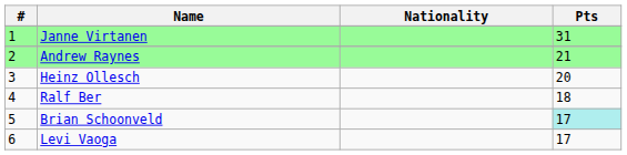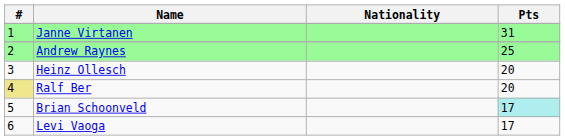Andrew Raynes | Pts: 21 -> 25
Ralf Ber | #: no background -> khaki background
Ralf Ber | Pts: 18 -> 20
